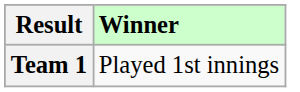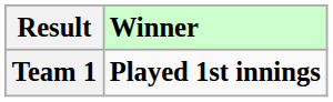Team 1 | Winner: normal -> bold
